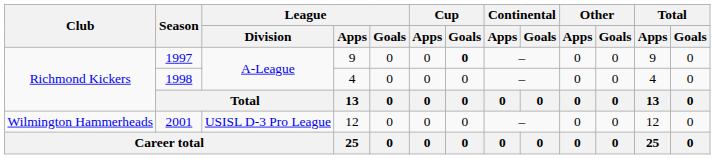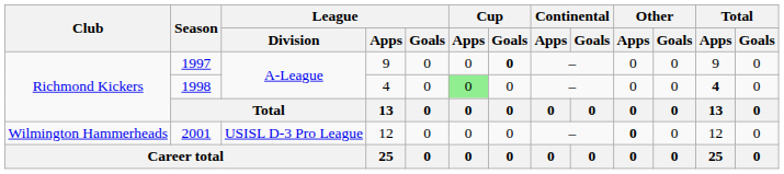1998 | Cup / Apps: no background -> lightgreen background
1998 | Total / Apps: normal -> bold
2001 | Other / Apps: normal -> bold
